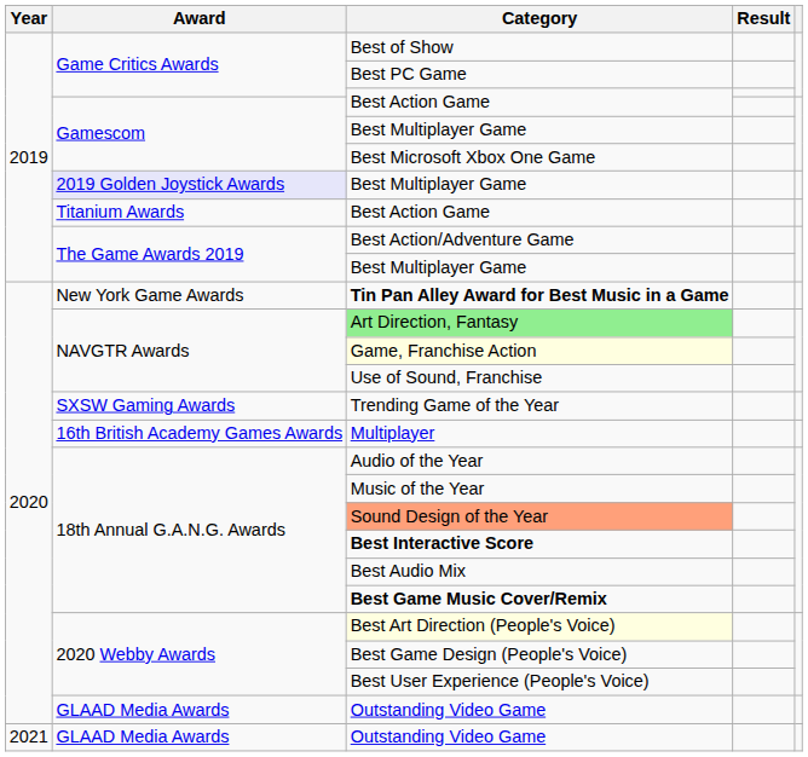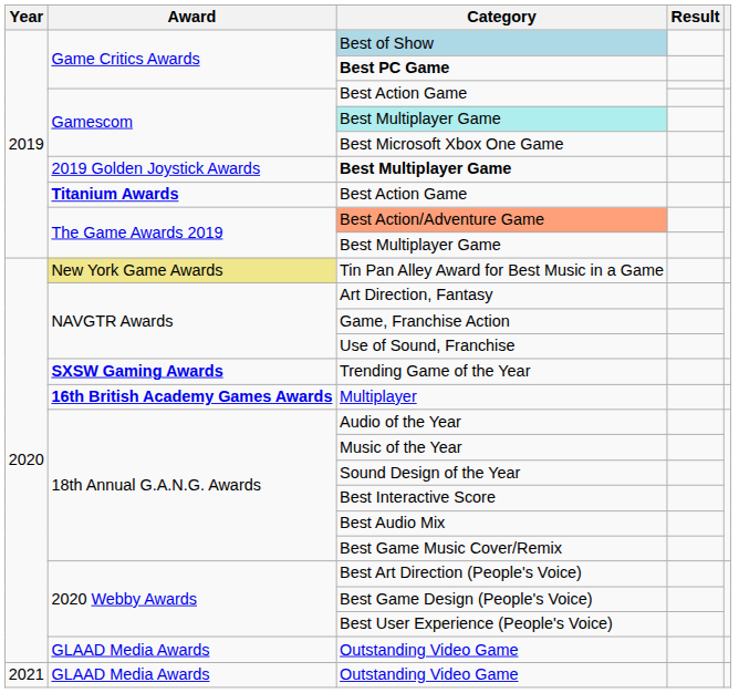Best of Show | Category: no background -> lightblue background
Best PC Game | Category: normal -> bold
Gamescom / Best Multiplayer Game | Category: no background -> paleturquoise background
2019 Golden Joystick Awards / Best Multiplayer Game | Award: lavender background -> no background
2019 Golden Joystick Awards / Best Multiplayer Game | Category: normal -> bold
Titanium Awards / Best Action Game | Award: normal -> bold
Best Action/Adventure Game | Category: no background -> lightsalmon background
Tin Pan Alley Award for Best Music in a Game | Award: no background -> khaki background
Tin Pan Alley Award for Best Music in a Game | Category: bold -> normal
Art Direction, Fantasy | Category: lightgreen background -> no background
Game, Franchise Action | Category: lightyellow background -> no background
Trending Game of the Year | Award: normal -> bold
Multiplayer | Award: normal -> bold
Sound Design of the Year | Category: lightsalmon background -> no background
Best Interactive Score | Category: bold -> normal
Best Game Music Cover/Remix | Category: bold -> normal
Best Art Direction (People's Voice) | Category: lightyellow background -> no background
